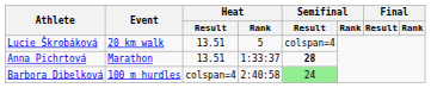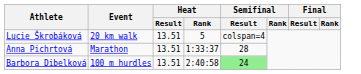Anna Pichrtová | Semifinal / Result: bold -> normal
Barbora Dibelková | Heat / Result: colspan=4 -> 13.51
